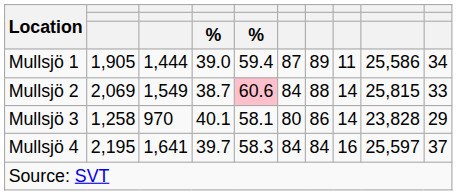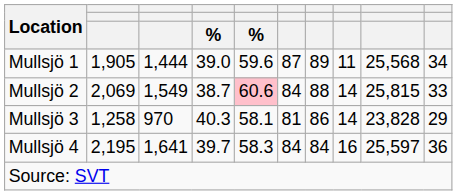Mullsjö 1 | column 5: 59.4 -> 59.6
Mullsjö 1 | column 9: 25,586 -> 25,568
Mullsjö 3 | column 4: 40.1 -> 40.3
Mullsjö 3 | column 6: 80 -> 81
Mullsjö 4 | column 10: 37 -> 36
